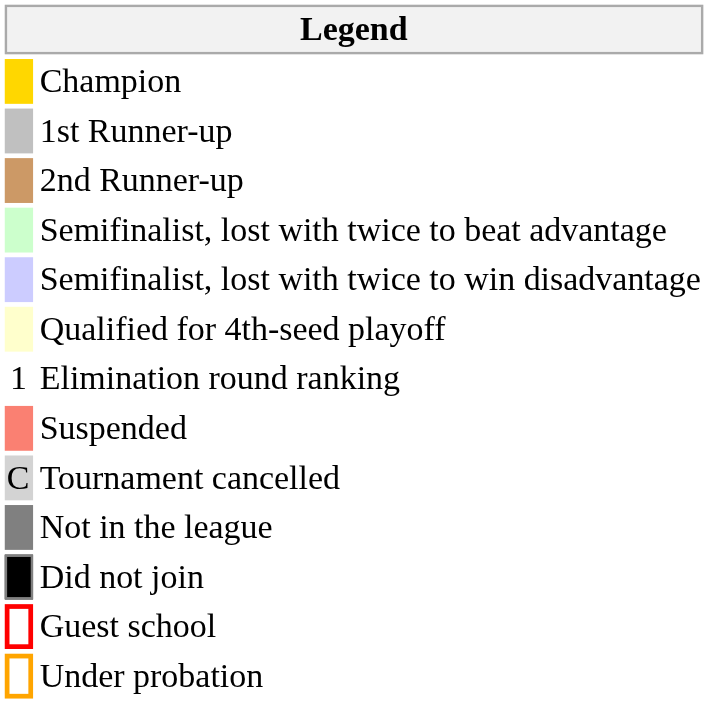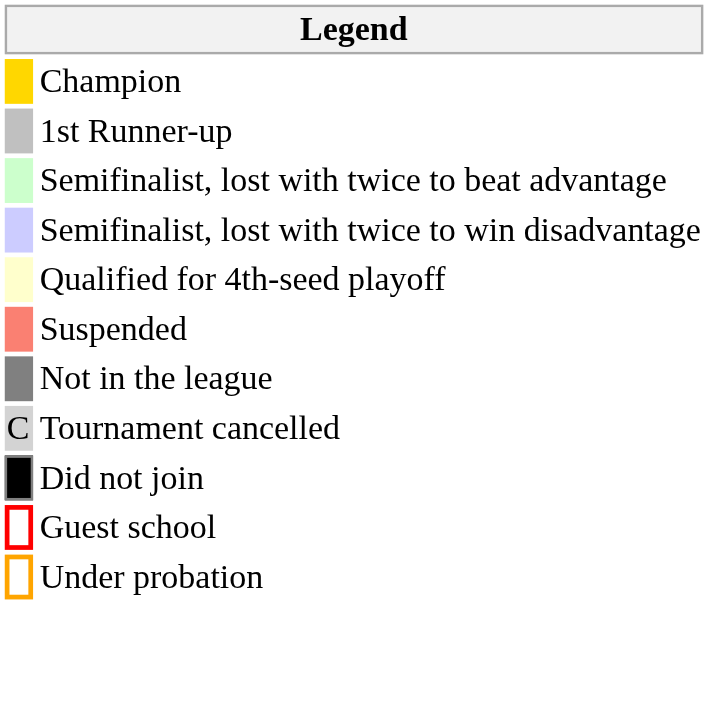- row: 2nd Runner-up
- row: 1 | Elimination round ranking
rows swapped: Tournament cancelled <-> Not in the league
